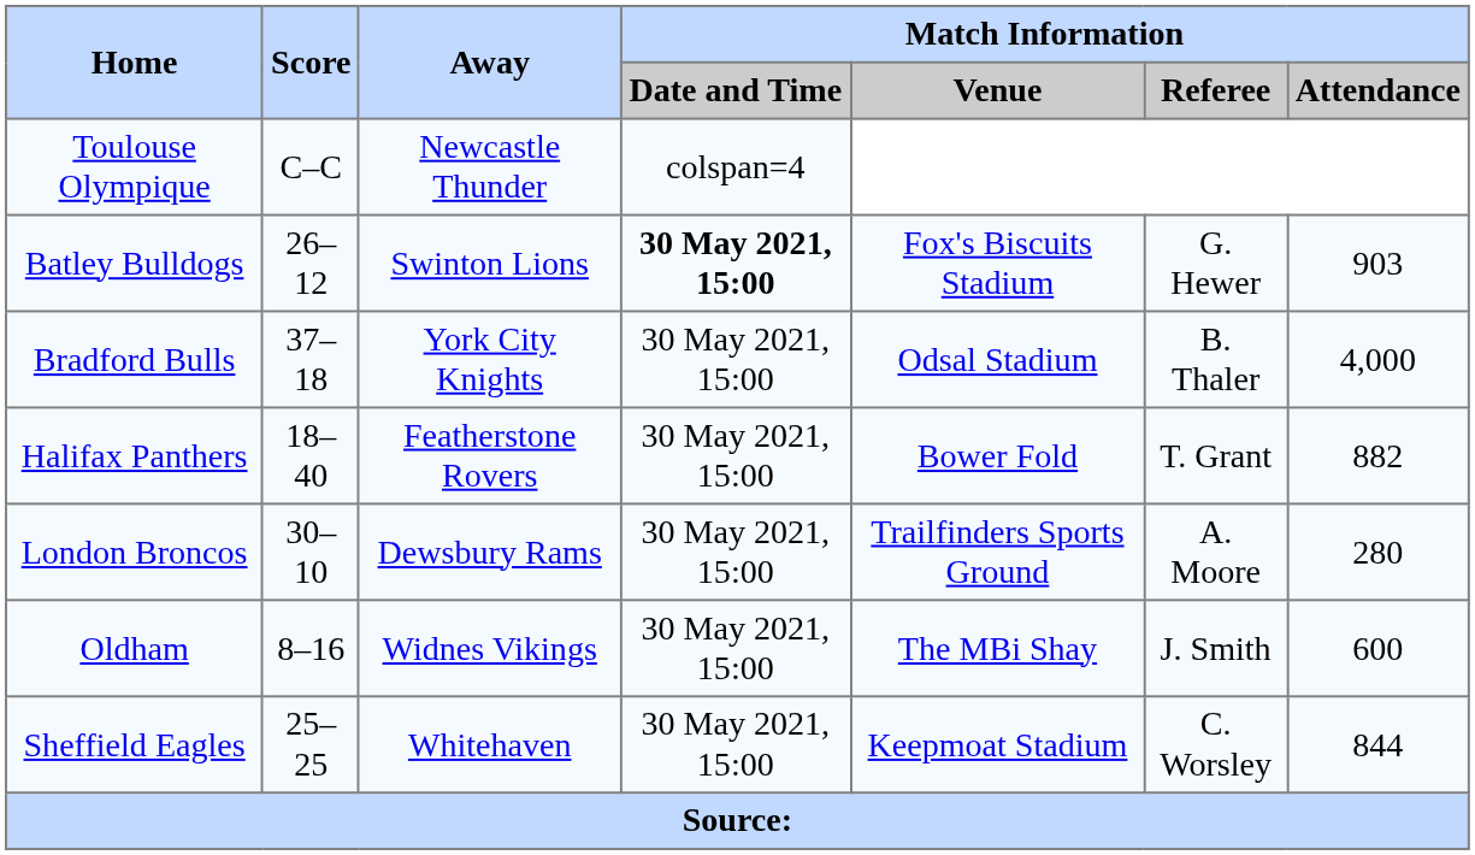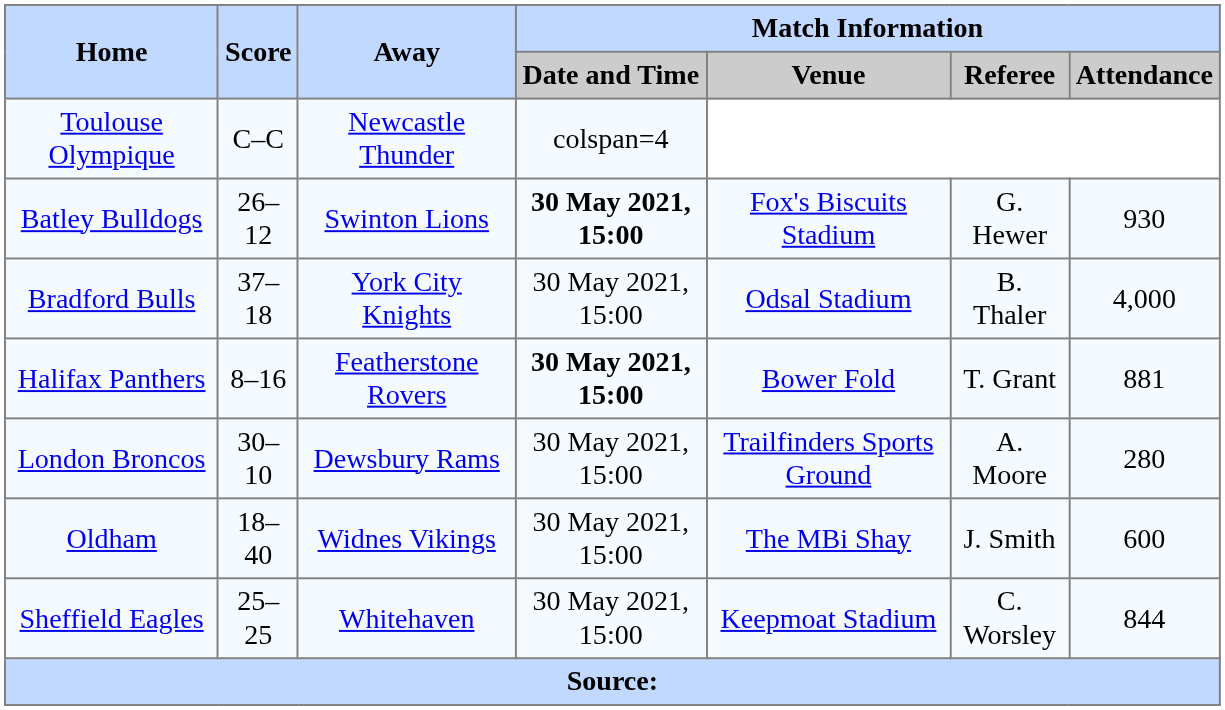Batley Bulldogs | Match Information / Attendance: 903 -> 930
Halifax Panthers | Score: 18–40 -> 8–16
Halifax Panthers | Match Information / Date and Time: normal -> bold
Halifax Panthers | Match Information / Attendance: 882 -> 881
Oldham | Score: 8–16 -> 18–40
